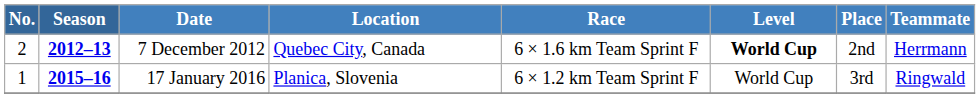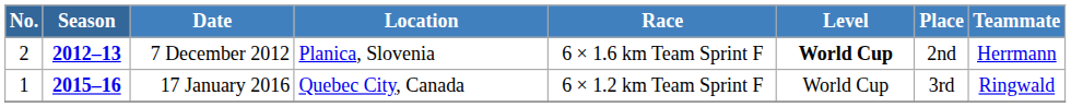7 December 2012 | Location: Quebec City, Canada -> Planica, Slovenia
17 January 2016 | Location: Planica, Slovenia -> Quebec City, Canada
